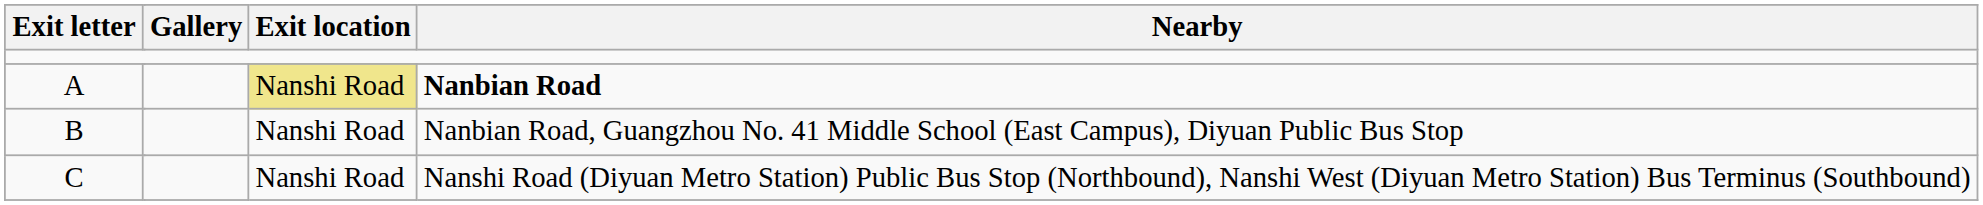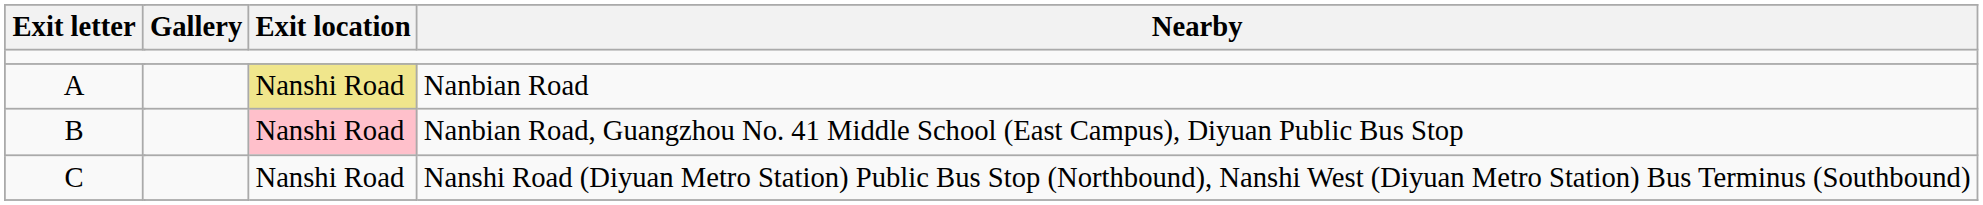A | Nearby: bold -> normal
B | Exit location: no background -> pink background
